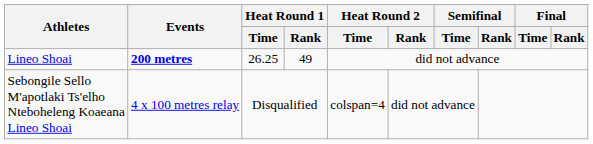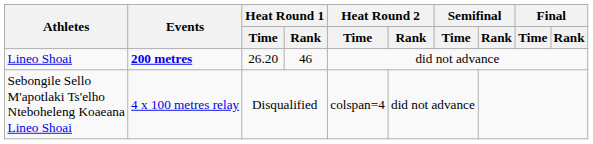Lineo Shoai | Heat Round 1 / Time: 26.25 -> 26.20
Lineo Shoai | Heat Round 1 / Rank: 49 -> 46
